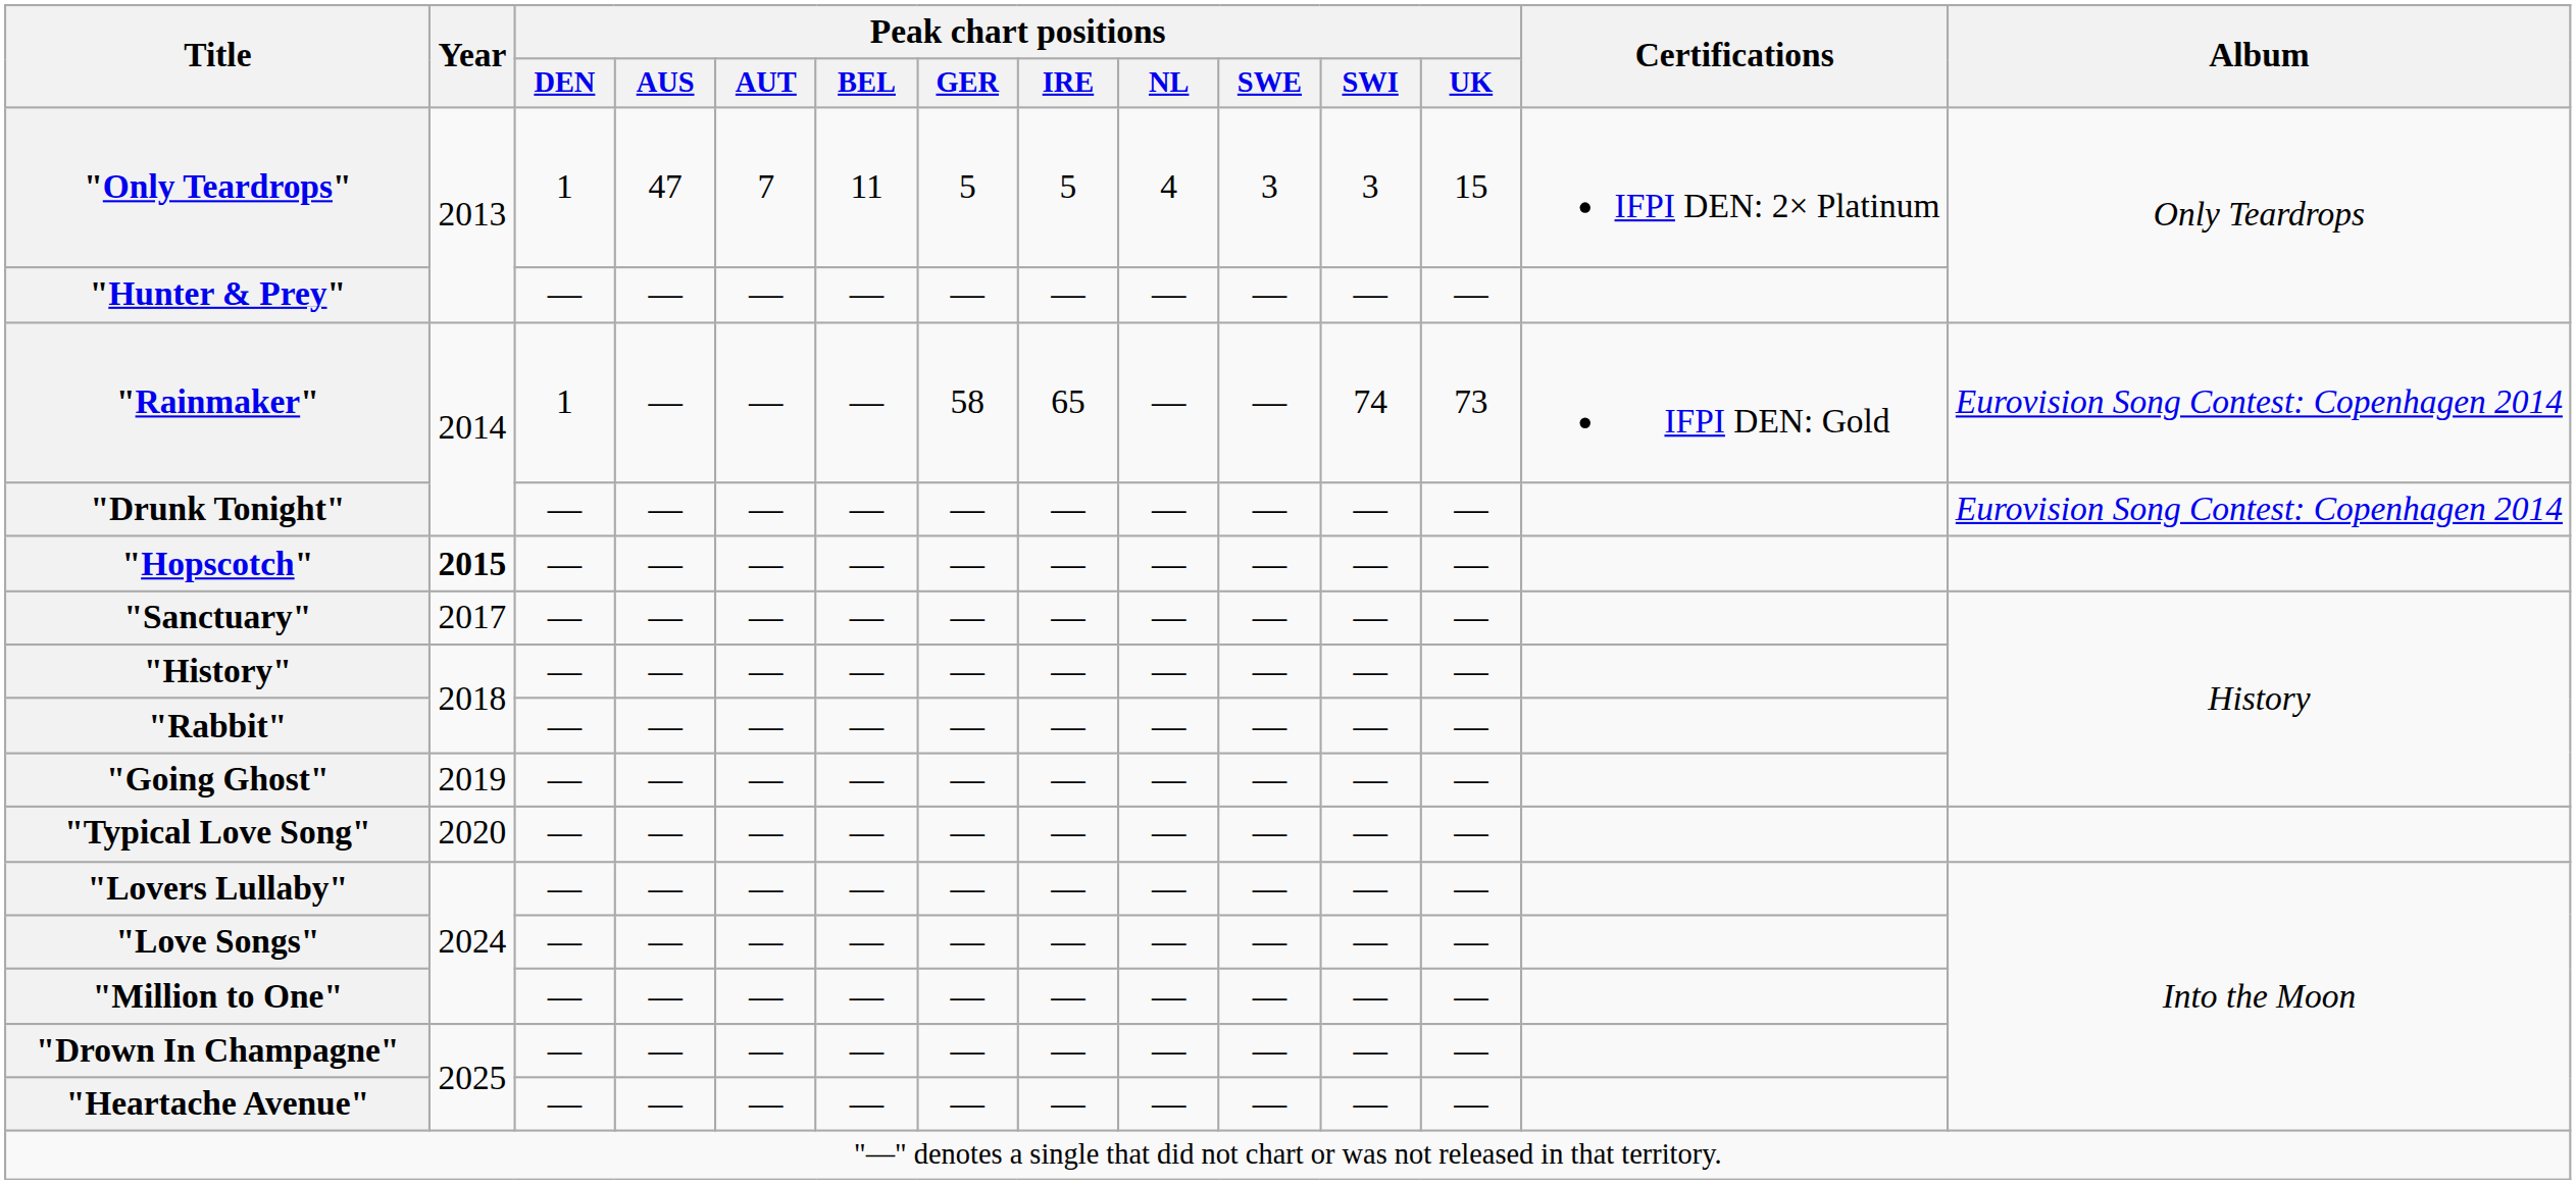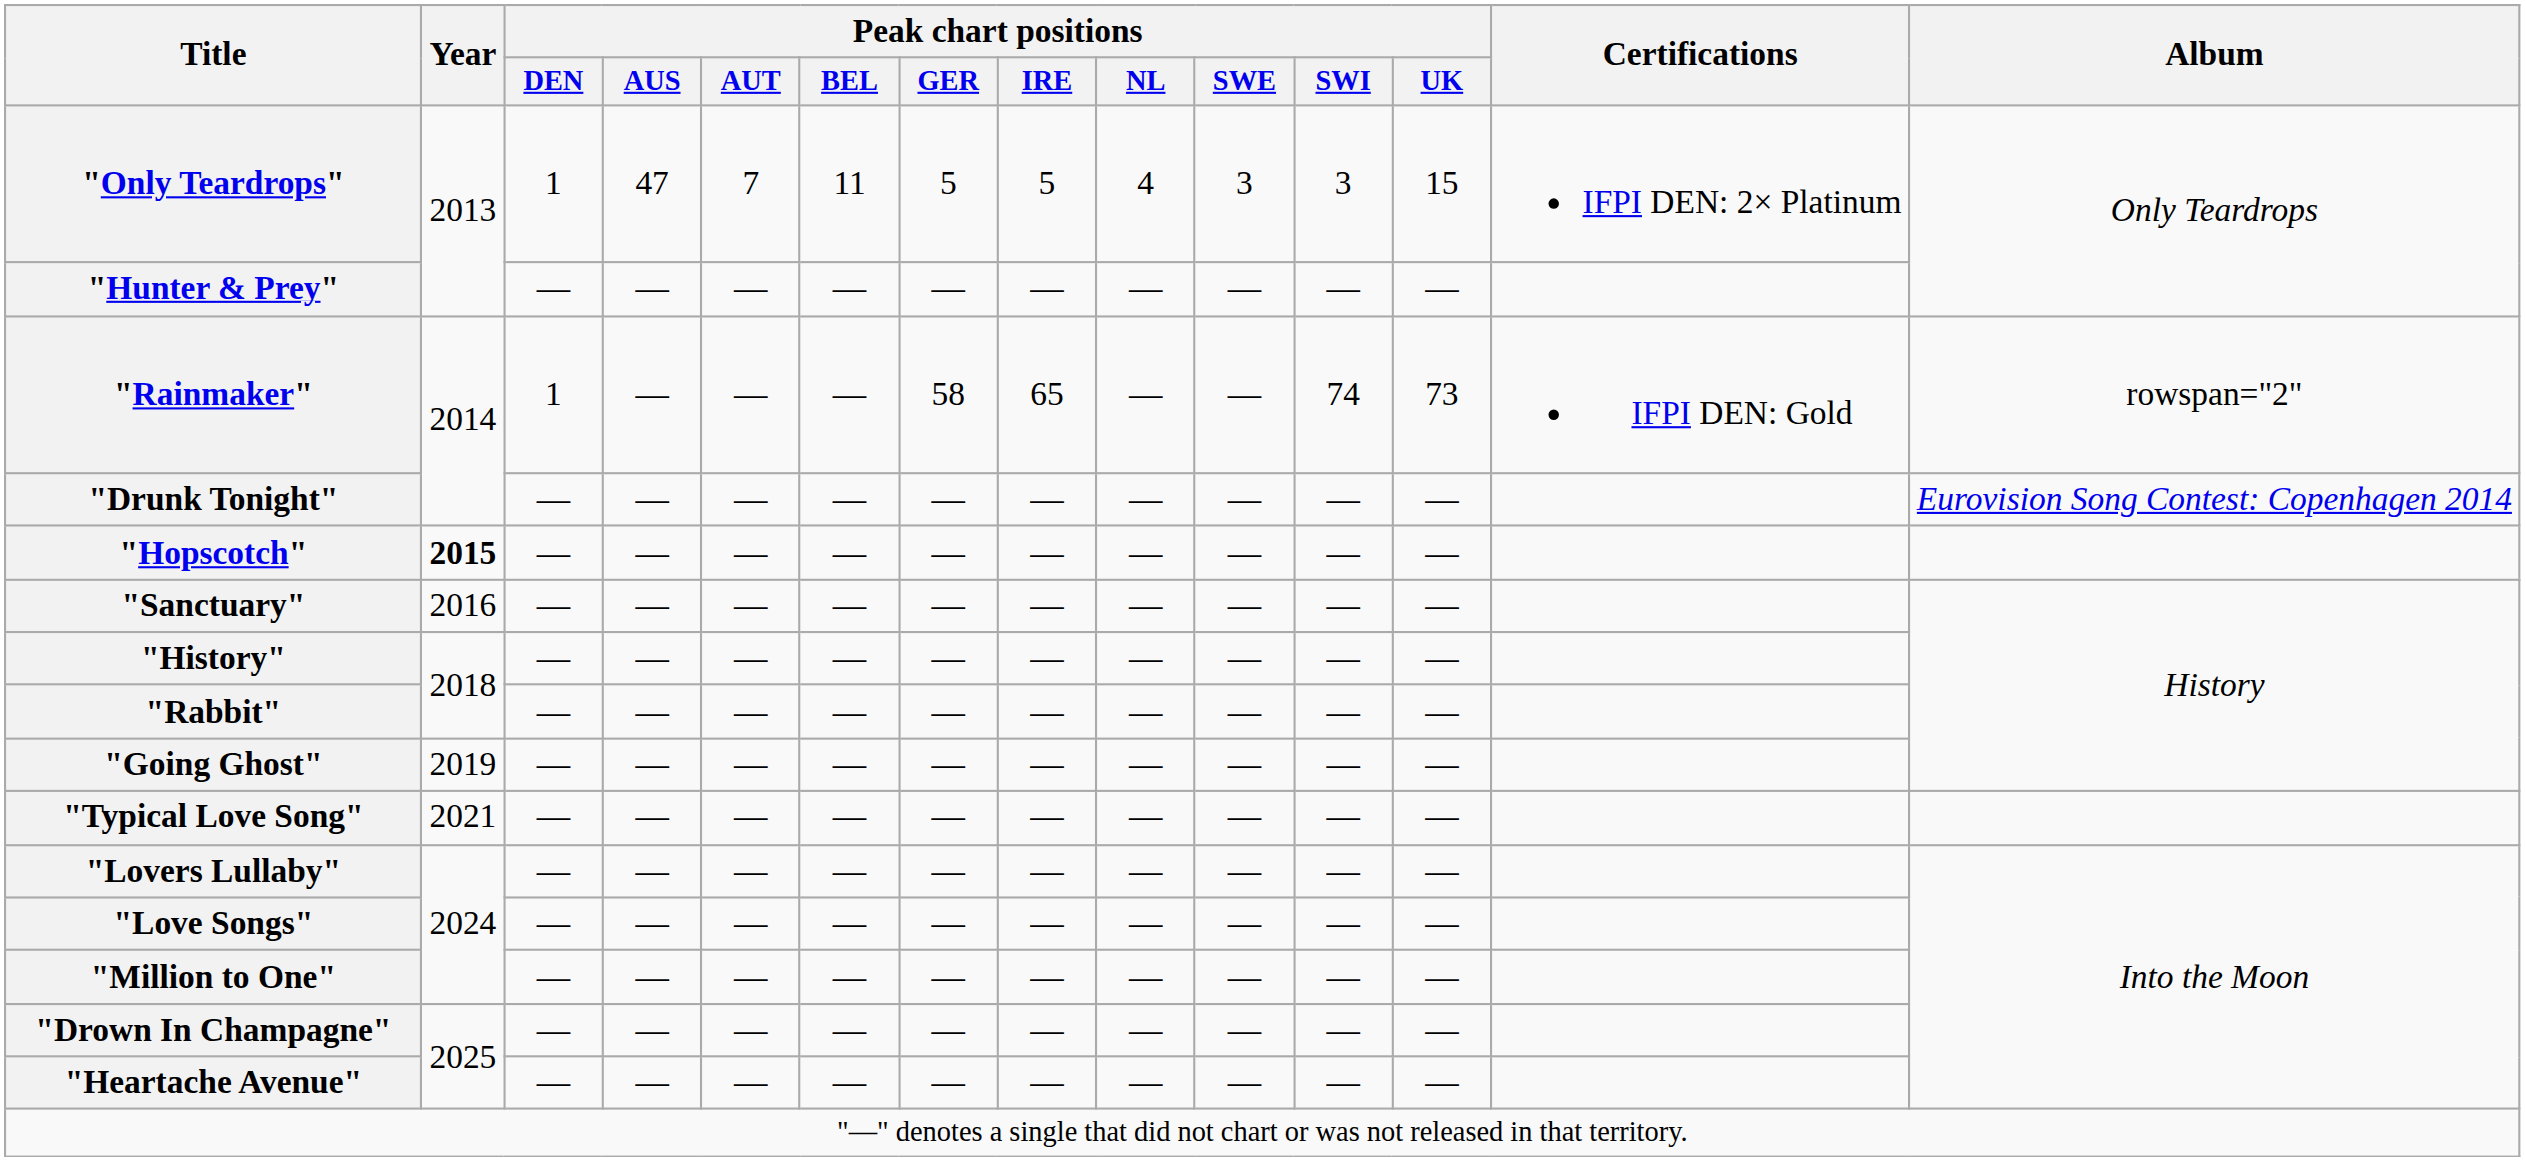"Rainmaker" | Album: Eurovision Song Contest: Copenhagen 2014 -> rowspan="2"
"Sanctuary" | Year: 2017 -> 2016
"Typical Love Song" | Year: 2020 -> 2021
